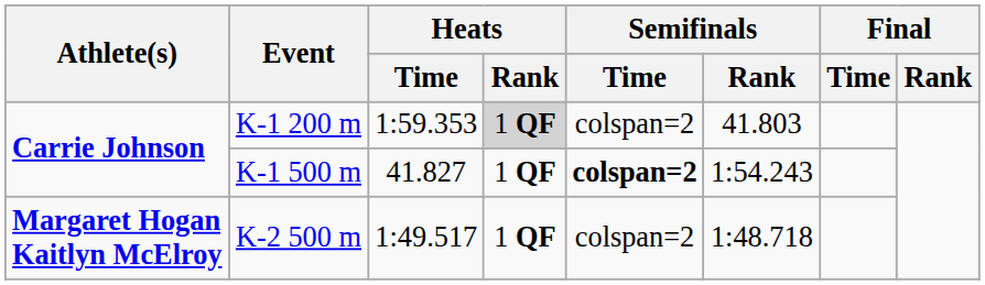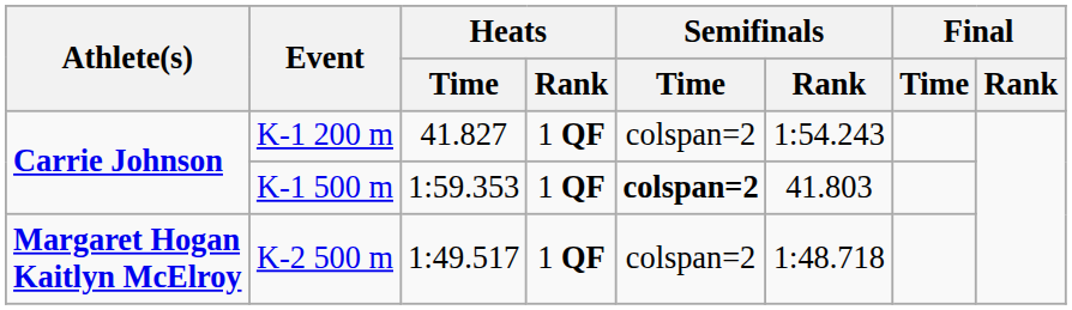K-1 200 m | Heats / Time: 1:59.353 -> 41.827
K-1 200 m | Heats / Rank: lightgrey background -> no background
K-1 200 m | Semifinals / Rank: 41.803 -> 1:54.243
K-1 500 m | Heats / Time: 41.827 -> 1:59.353
K-1 500 m | Semifinals / Rank: 1:54.243 -> 41.803
